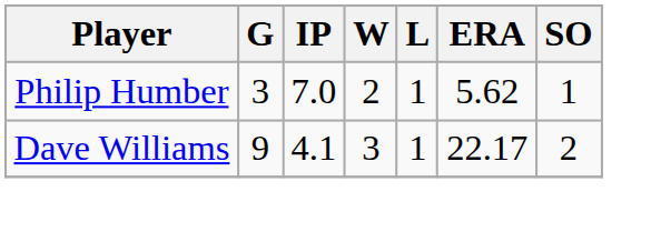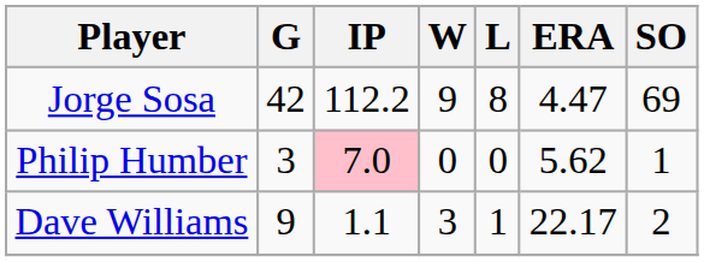+ row: Jorge Sosa | 42 | 112.2 | 9 | 8 | 4.47 | 69
Philip Humber | IP: no background -> pink background
Philip Humber | W: 2 -> 0
Philip Humber | L: 1 -> 0
Dave Williams | IP: 4.1 -> 1.1
